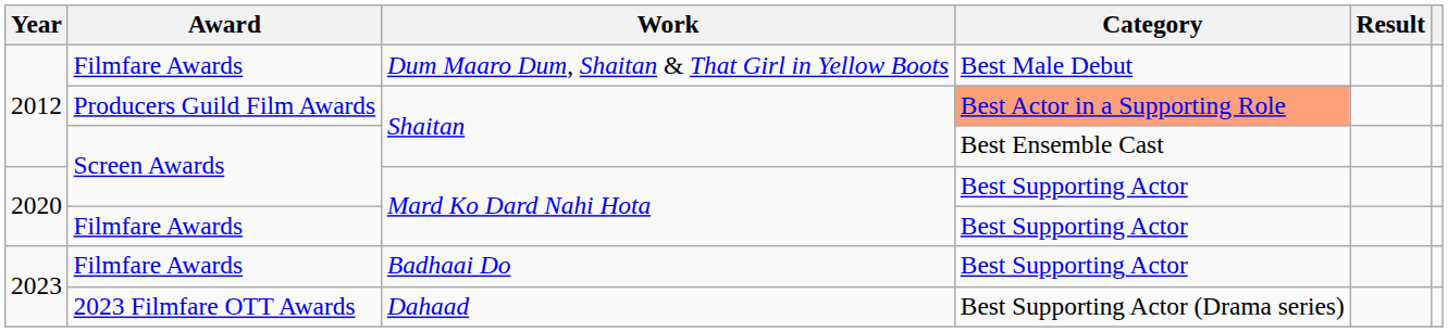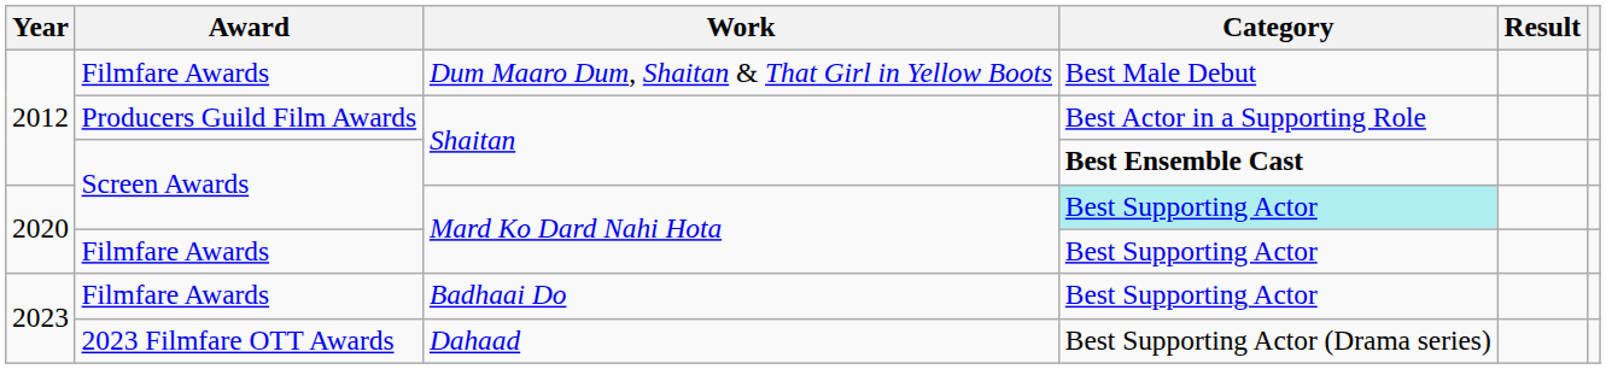Producers Guild Film Awards / Shaitan | Category: lightsalmon background -> no background
Screen Awards / Shaitan | Category: normal -> bold
Screen Awards / Mard Ko Dard Nahi Hota | Category: no background -> paleturquoise background
